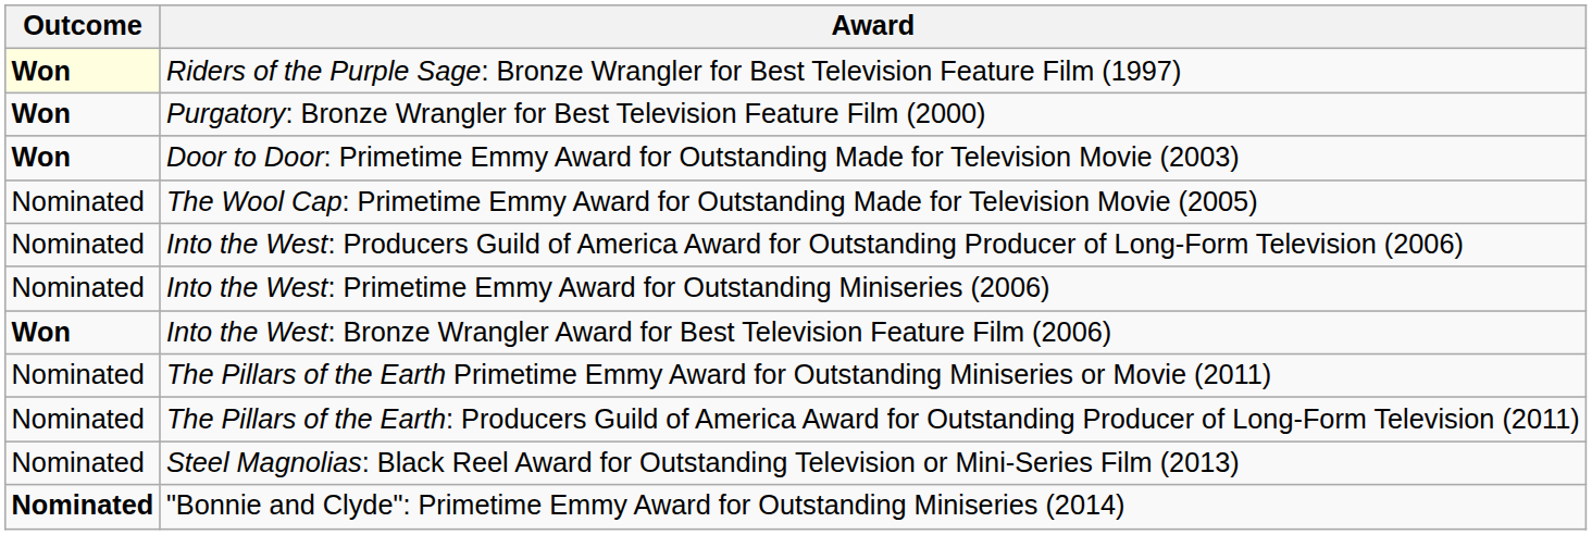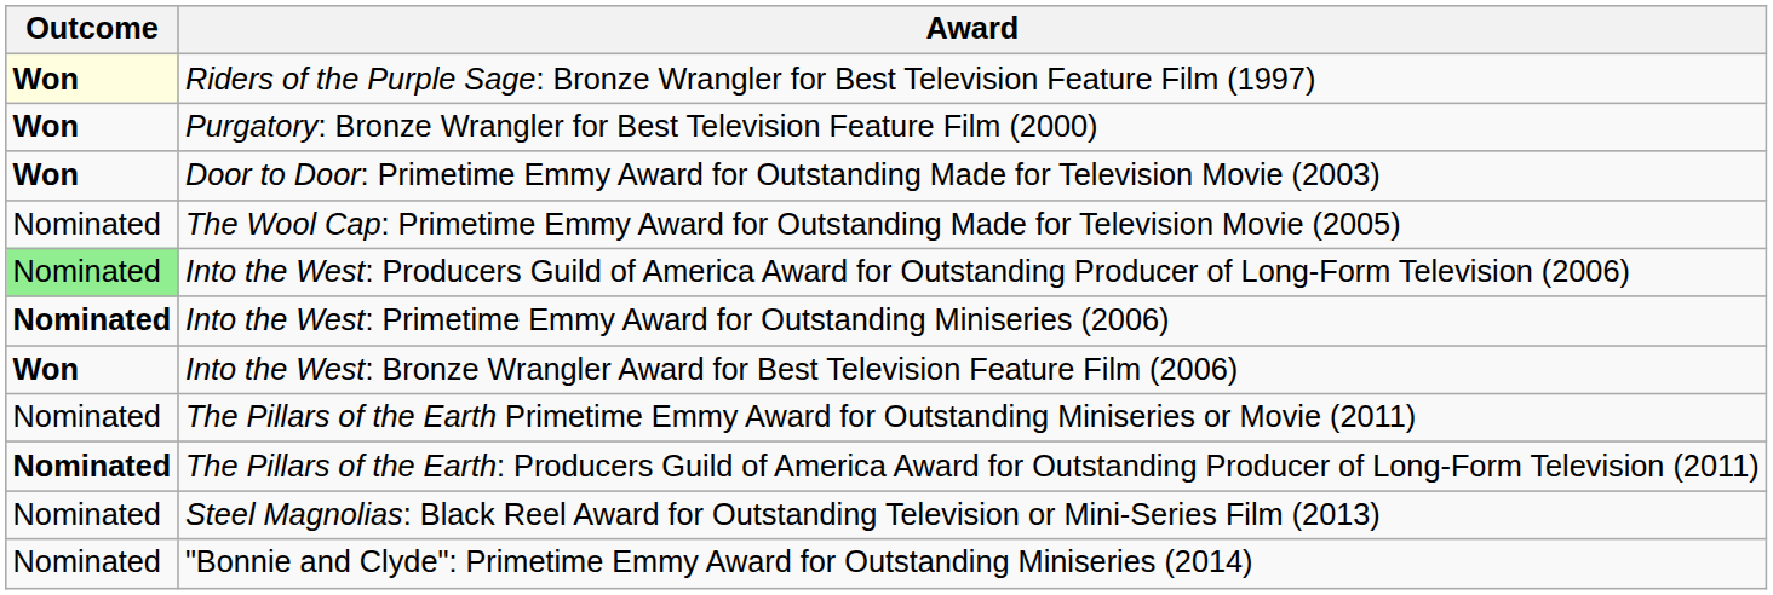row 6 | Outcome: no background -> lightgreen background
row 7 | Outcome: normal -> bold
row 10 | Outcome: normal -> bold
row 12 | Outcome: bold -> normal
